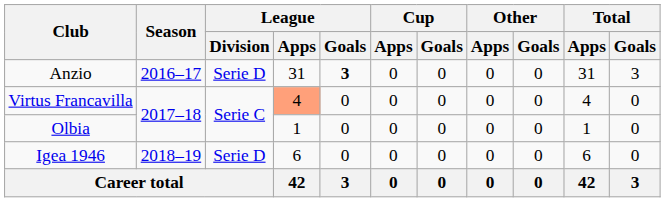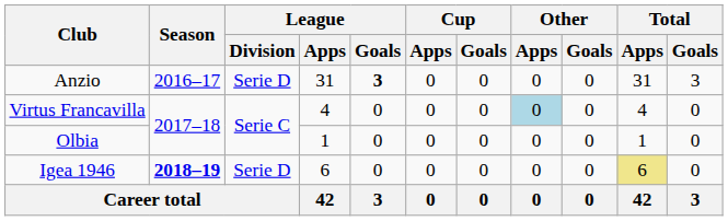Virtus Francavilla | League / Apps: lightsalmon background -> no background
Virtus Francavilla | Other / Apps: no background -> lightblue background
Igea 1946 | Season: normal -> bold
Igea 1946 | Total / Apps: no background -> khaki background
